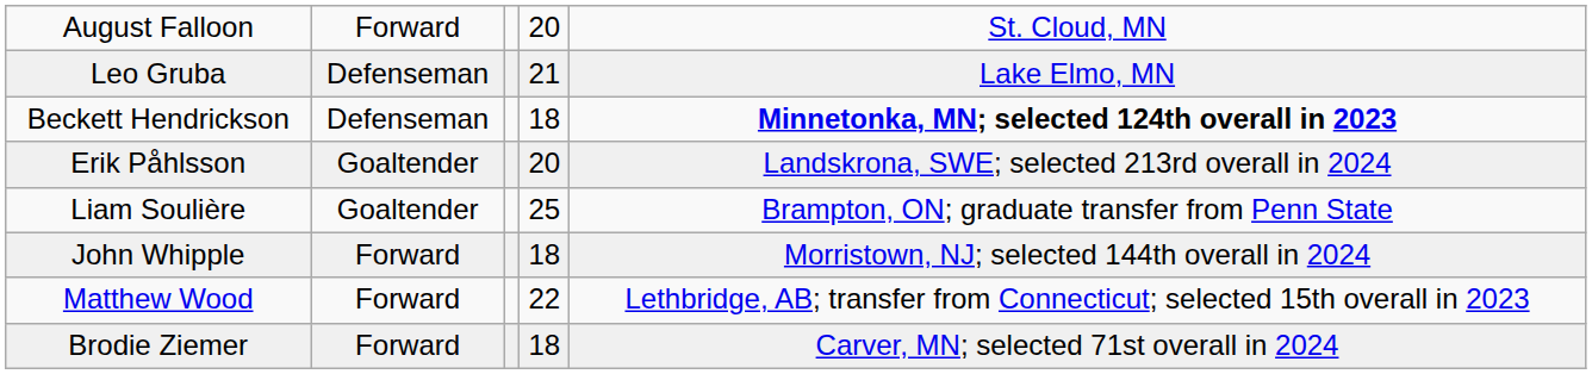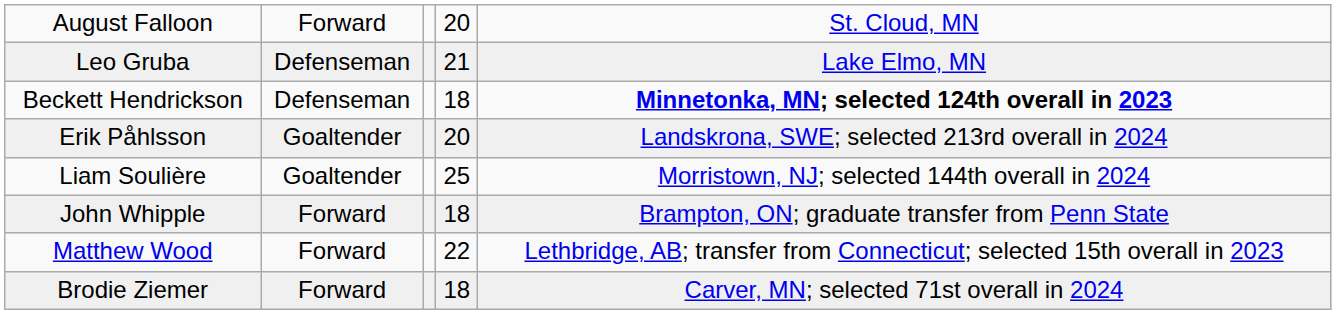Liam Soulière | column 5: Brampton, ON; graduate transfer from Penn State -> Morristown, NJ; selected 144th overall in 2024
John Whipple | column 5: Morristown, NJ; selected 144th overall in 2024 -> Brampton, ON; graduate transfer from Penn State
